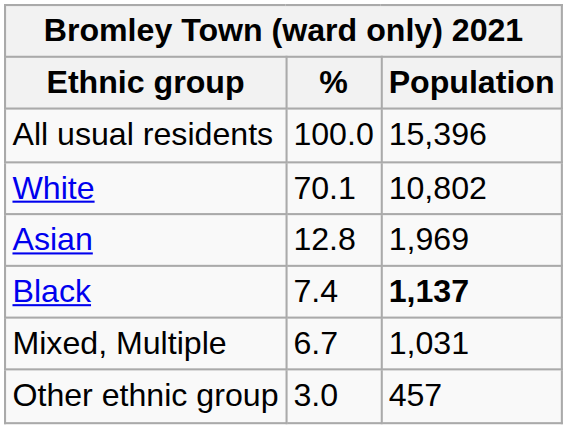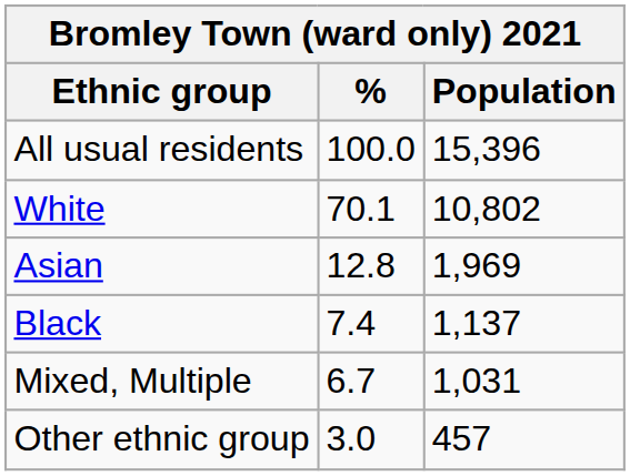Black | Population: bold -> normal
